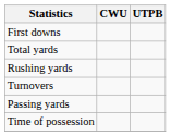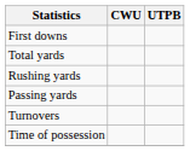rows swapped: Passing yards <-> Turnovers
